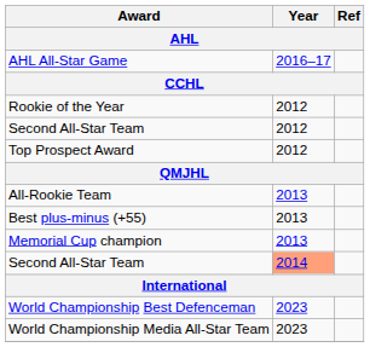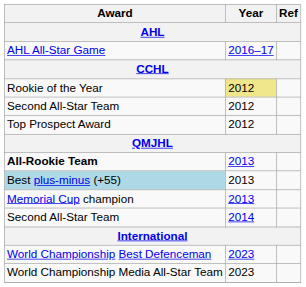Rookie of the Year | Year / AHL: no background -> khaki background
All-Rookie Team | Award / AHL: normal -> bold
Best plus-minus (+55) | Award / AHL: no background -> lightblue background
Second All-Star Team / 2014 | Year / AHL: lightsalmon background -> no background
